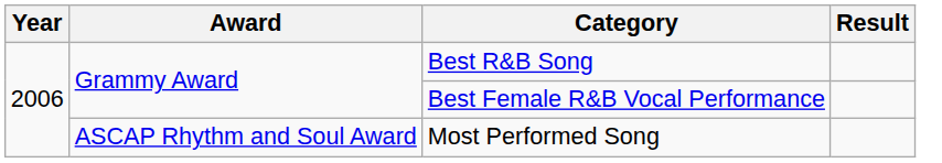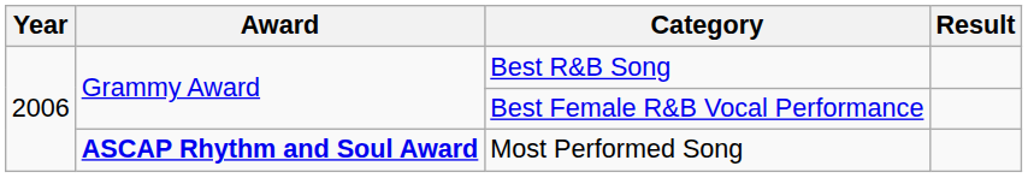Most Performed Song | Award: normal -> bold
